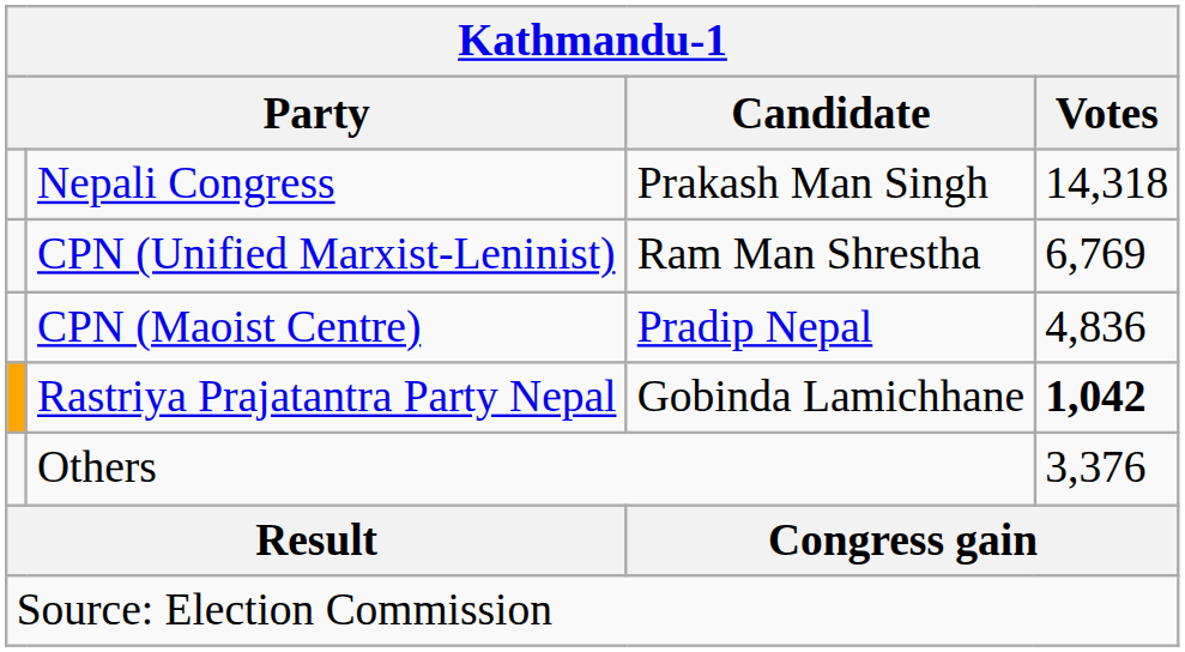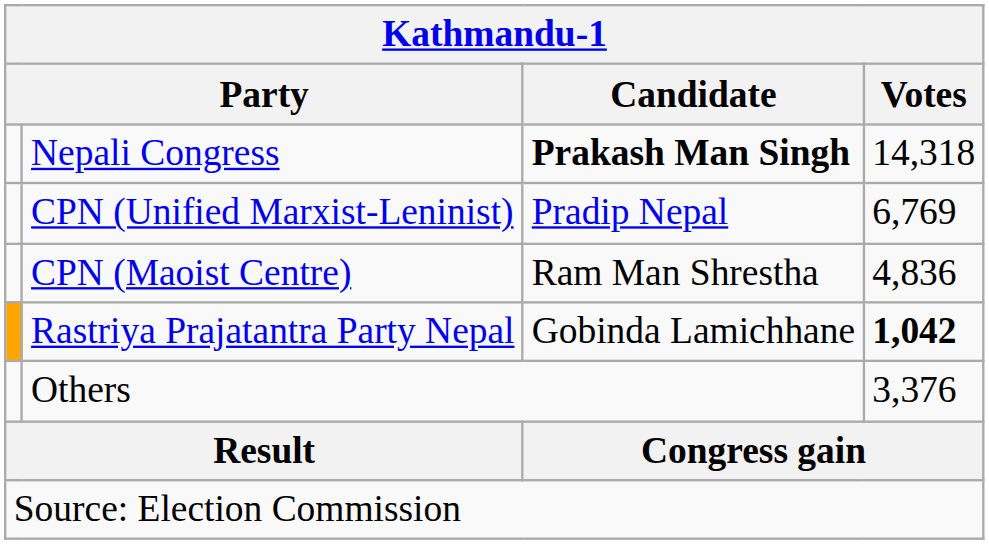Nepali Congress | Candidate: normal -> bold
CPN (Unified Marxist-Leninist) | Candidate: Ram Man Shrestha -> Pradip Nepal
CPN (Maoist Centre) | Candidate: Pradip Nepal -> Ram Man Shrestha
